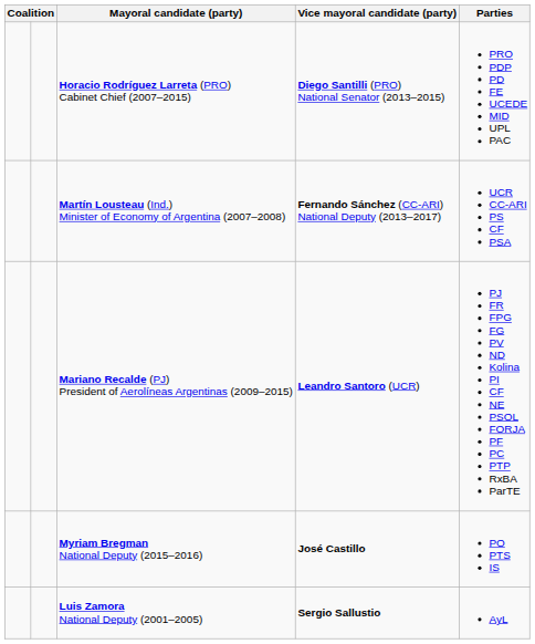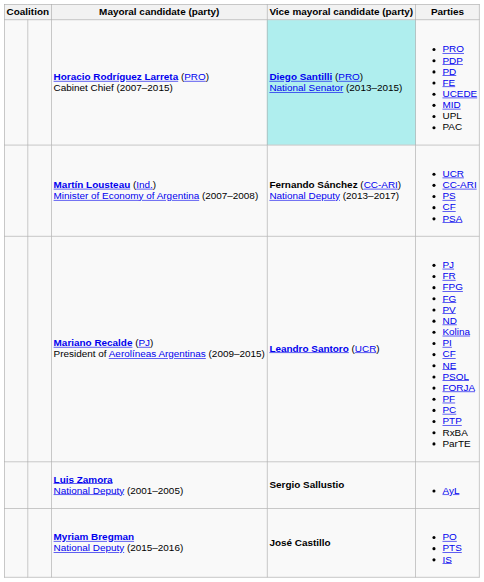Horacio Rodríguez Larreta (PRO) Cabinet Chief (2007–2015) | Vice mayoral candidate (party): no background -> paleturquoise background
rows swapped: Luis Zamora National Deputy (2001–2005) <-> Myriam Bregman National Deputy (2015–2016)
